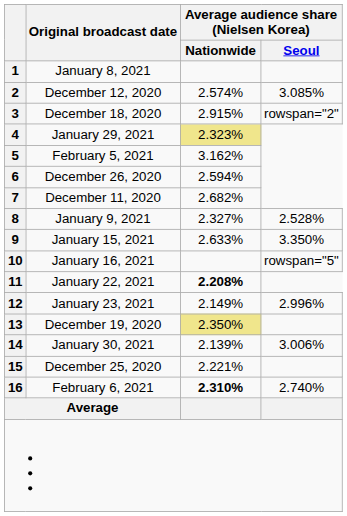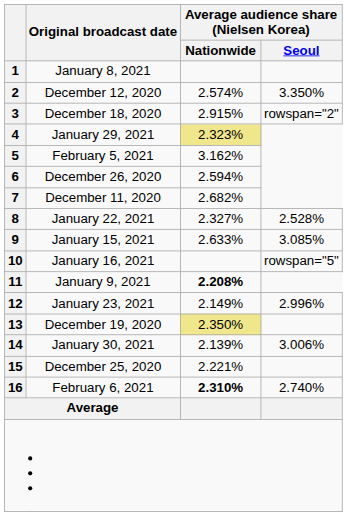2 | Average audience share (Nielsen Korea) / Seoul: 3.085% -> 3.350%
8 | Original broadcast date: January 9, 2021 -> January 22, 2021
9 | Average audience share (Nielsen Korea) / Seoul: 3.350% -> 3.085%
11 | Original broadcast date: January 22, 2021 -> January 9, 2021
